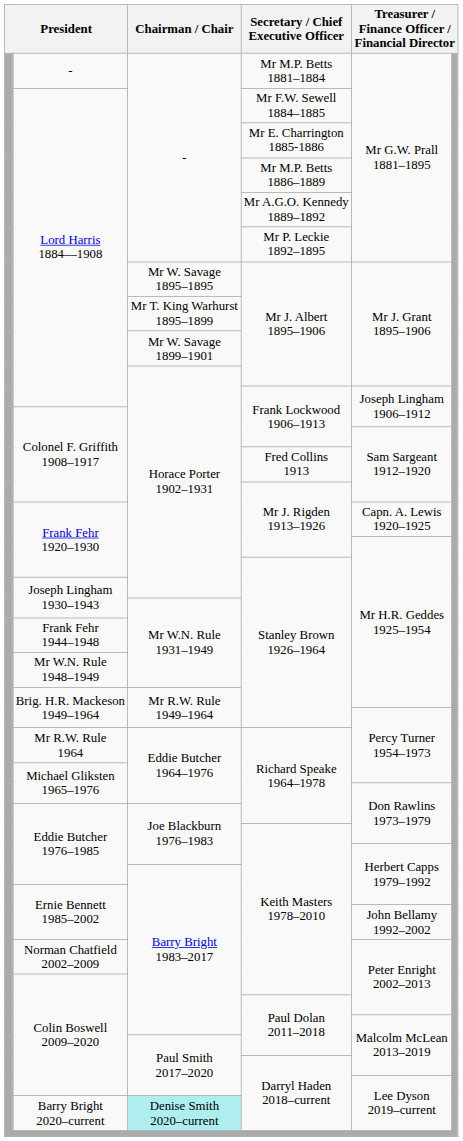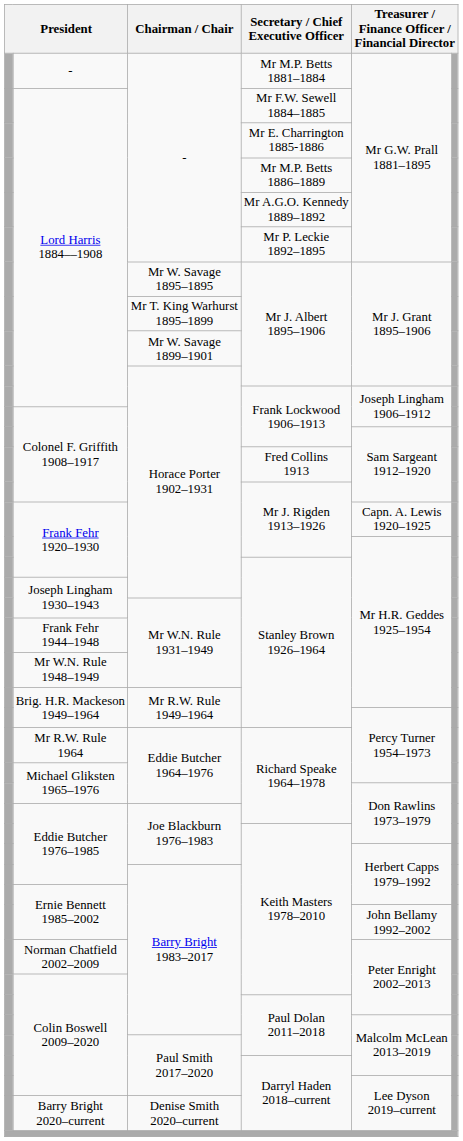Barry Bright 2020–current | Chairman / Chair: paleturquoise background -> no background
